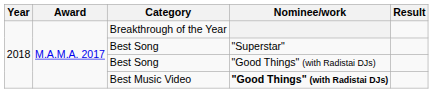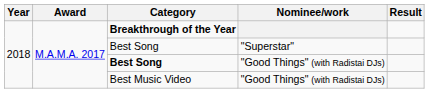Breakthrough of the Year | Category: normal -> bold
Best Song / "Good Things" (with Radistai DJs) | Category: normal -> bold
Best Music Video | Nominee/work: bold -> normal
